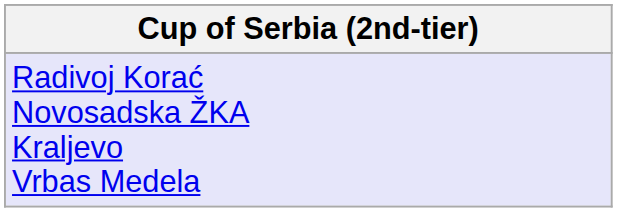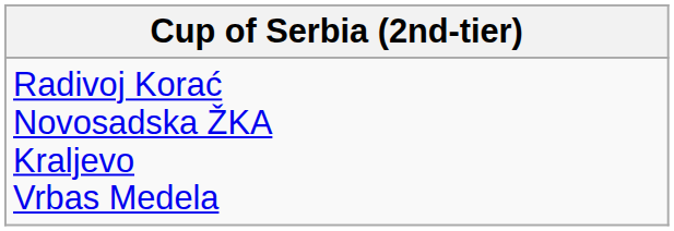row 2 | column 1: lavender background -> no background
